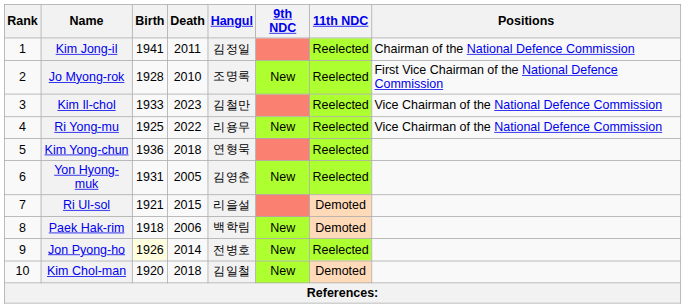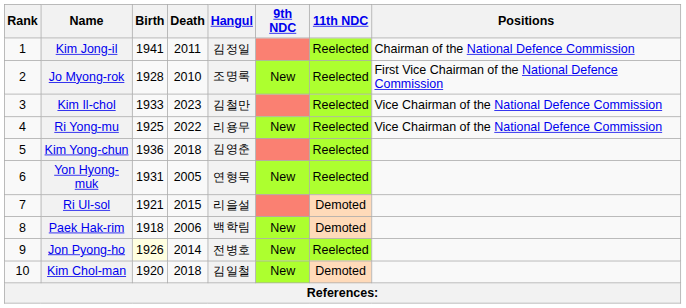Kim Yong-chun | Hangul: 연형묵 -> 김영춘
Yon Hyong-muk | Hangul: 김영춘 -> 연형묵
